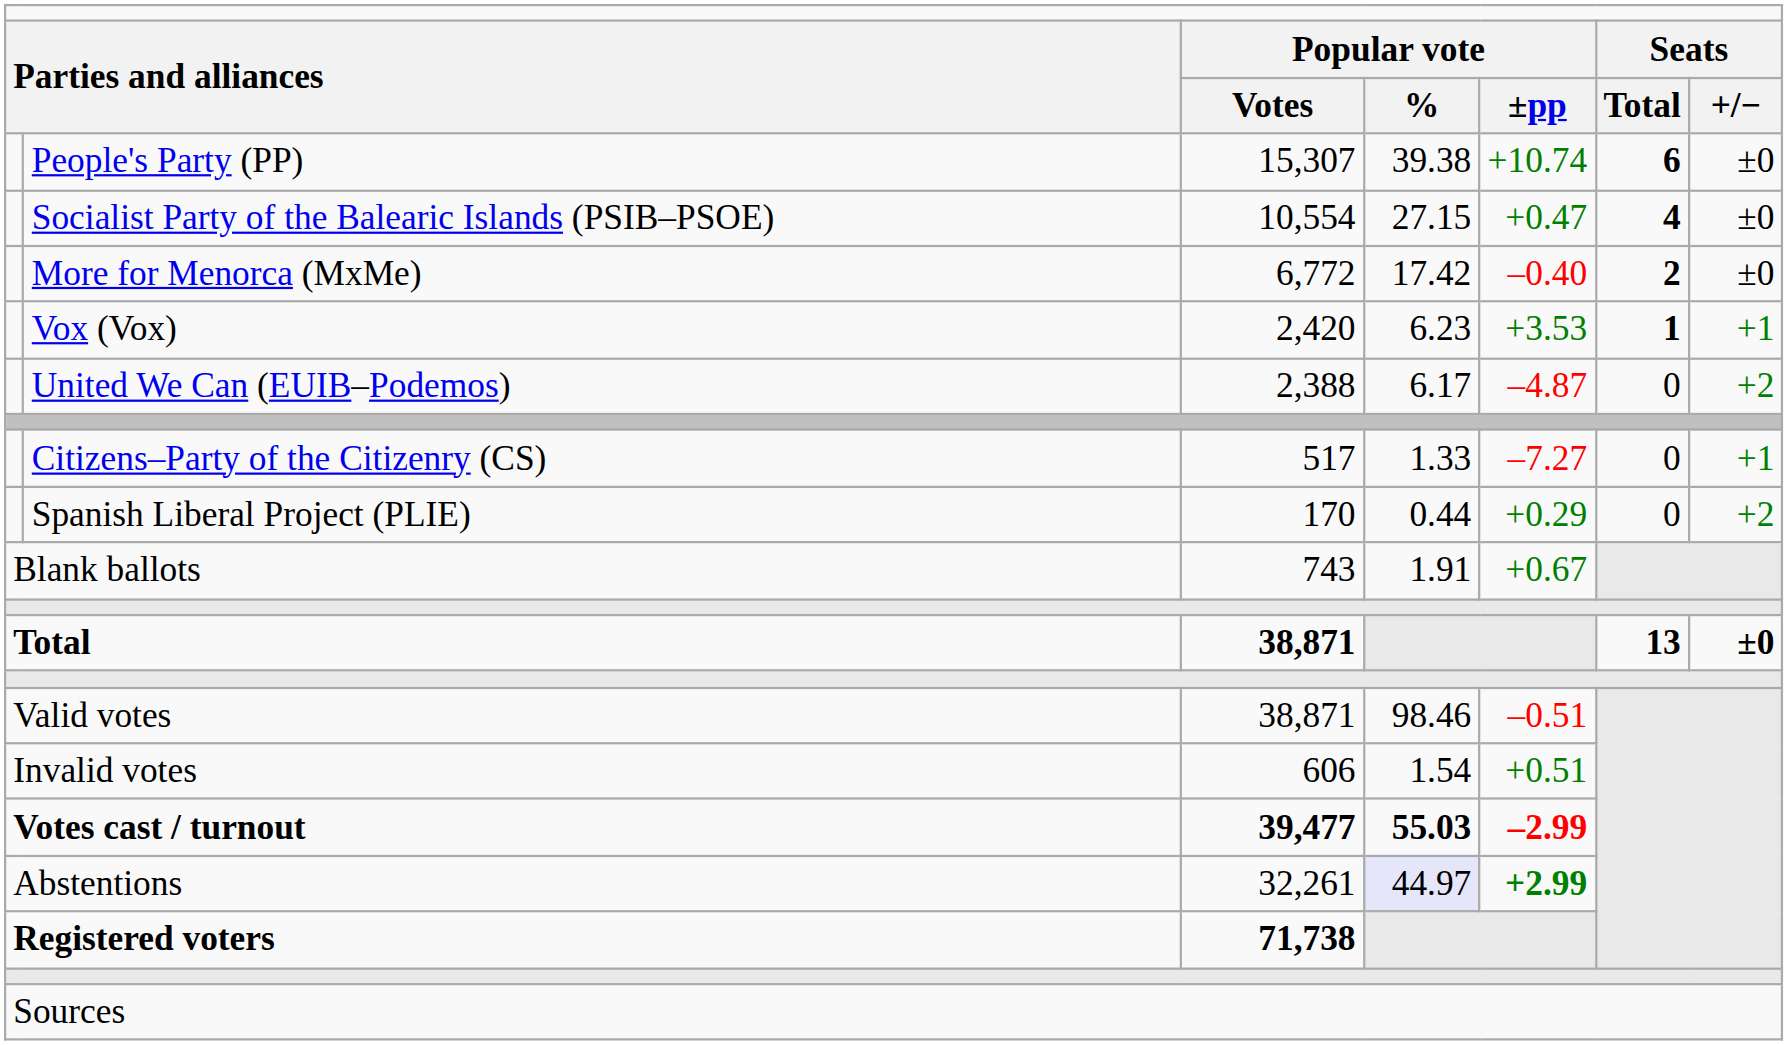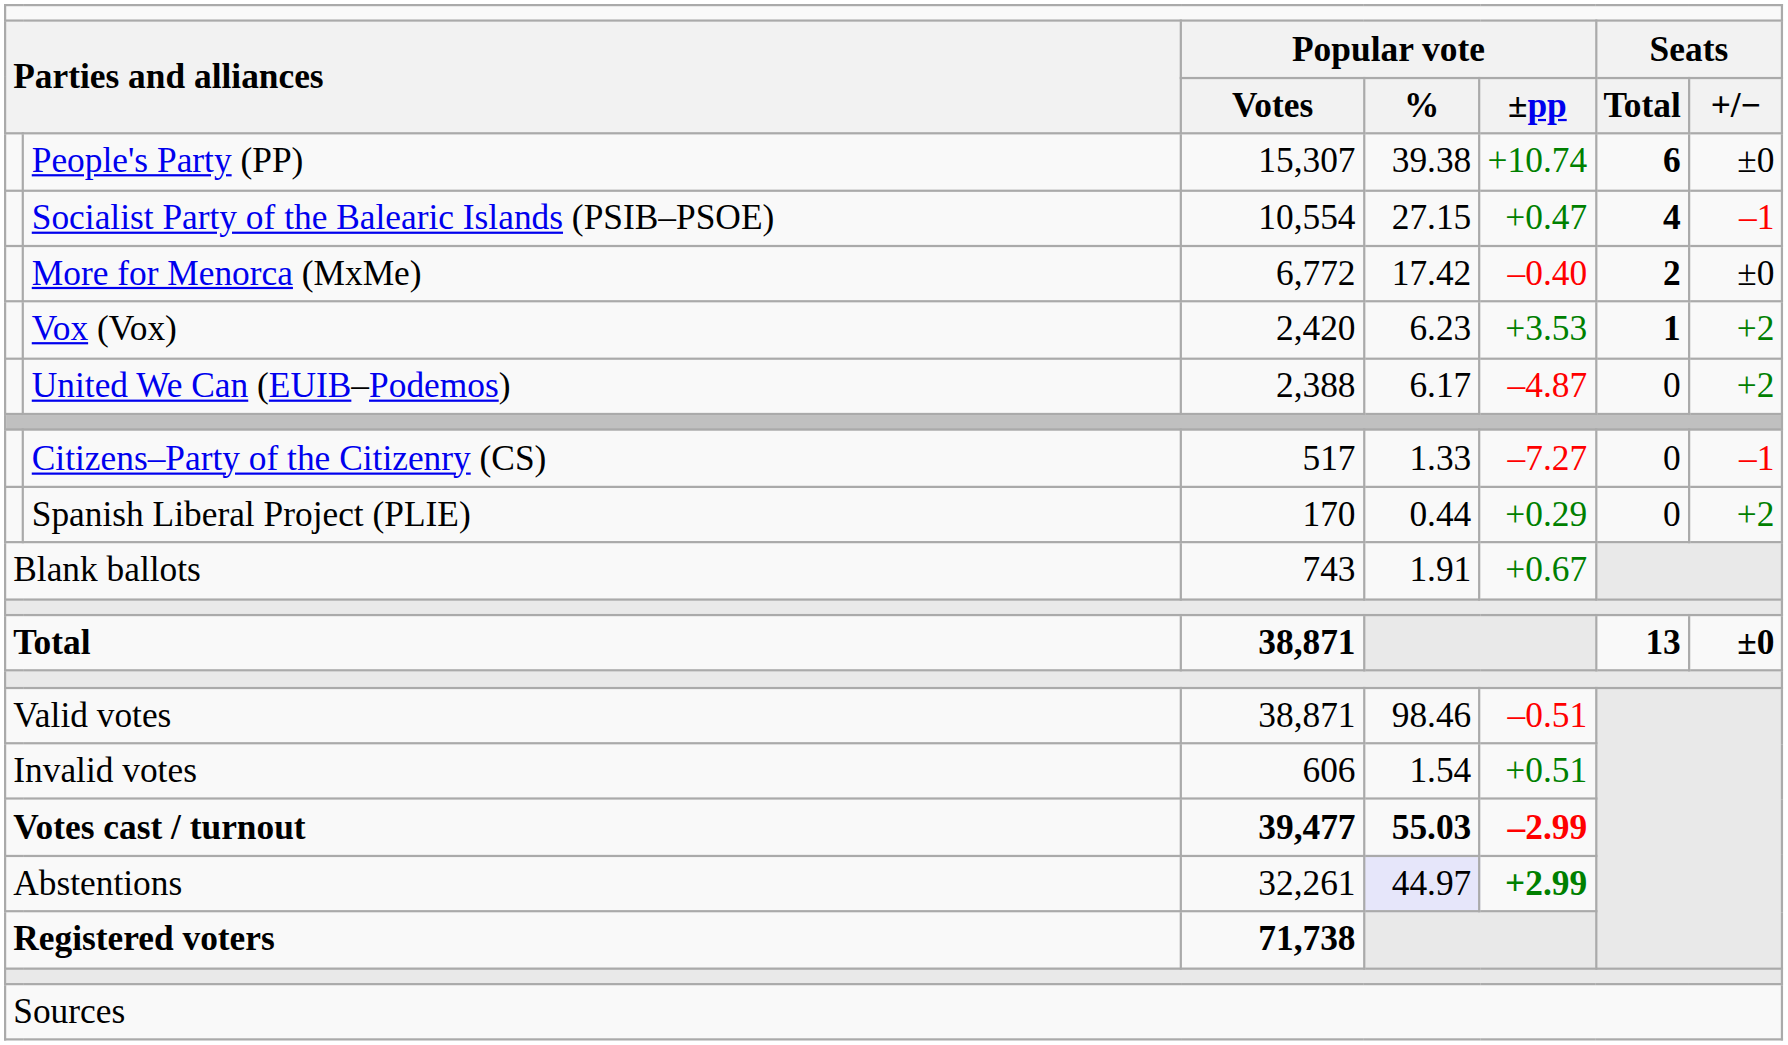Socialist Party of the Balearic Islands (PSIB–PSOE) | column 7: ±0 -> –1
Vox (Vox) | column 7: +1 -> +2
Citizens–Party of the Citizenry (CS) | column 7: +1 -> –1
